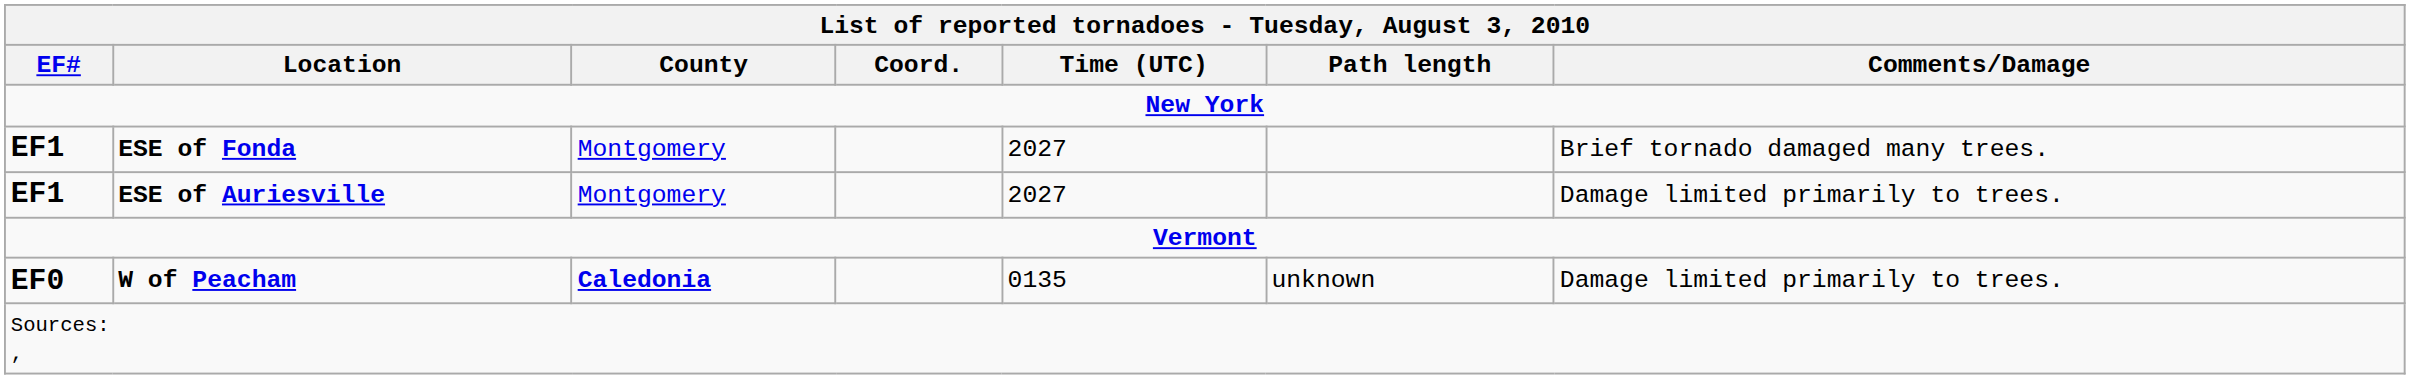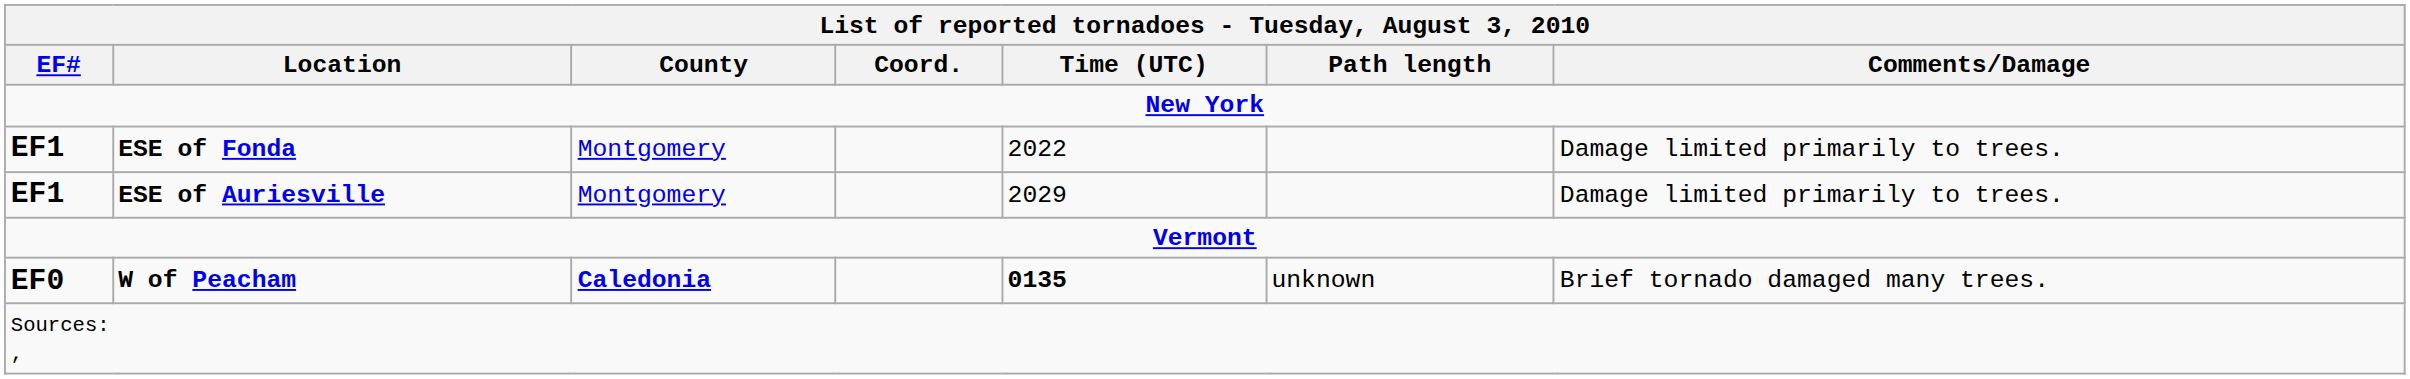ESE of Fonda | Time (UTC): 2027 -> 2022
ESE of Fonda | Comments/Damage: Brief tornado damaged many trees. -> Damage limited primarily to trees.
ESE of Auriesville | Time (UTC): 2027 -> 2029
W of Peacham | Time (UTC): normal -> bold
W of Peacham | Comments/Damage: Damage limited primarily to trees. -> Brief tornado damaged many trees.
